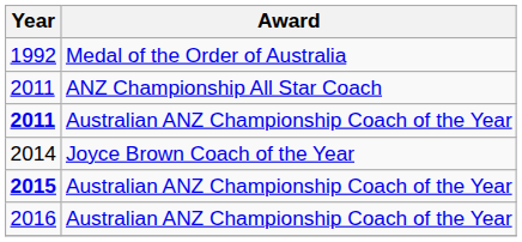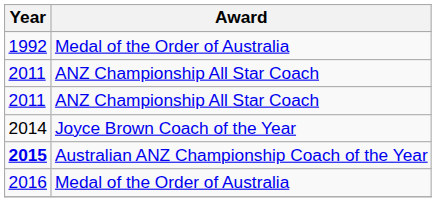row 4 | Year: bold -> normal
row 4 | Award: Australian ANZ Championship Coach of the Year -> ANZ Championship All Star Coach
row 7 | Award: Australian ANZ Championship Coach of the Year -> Medal of the Order of Australia
